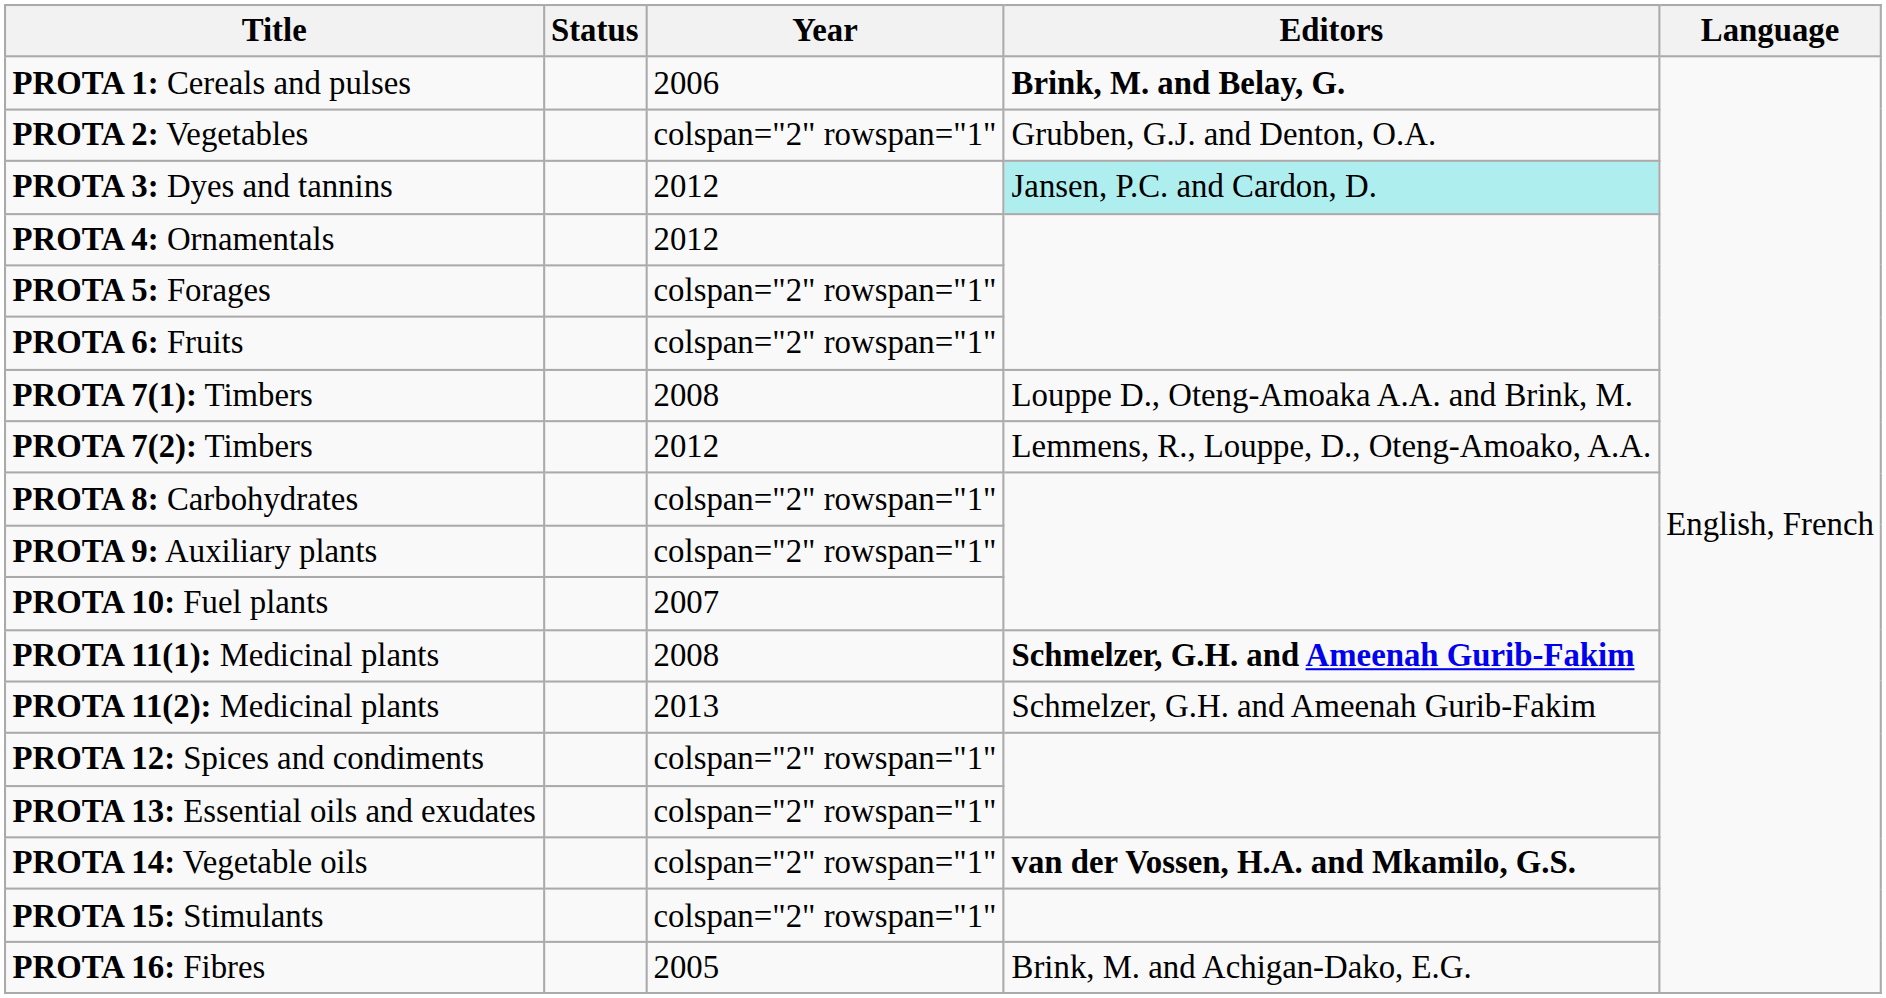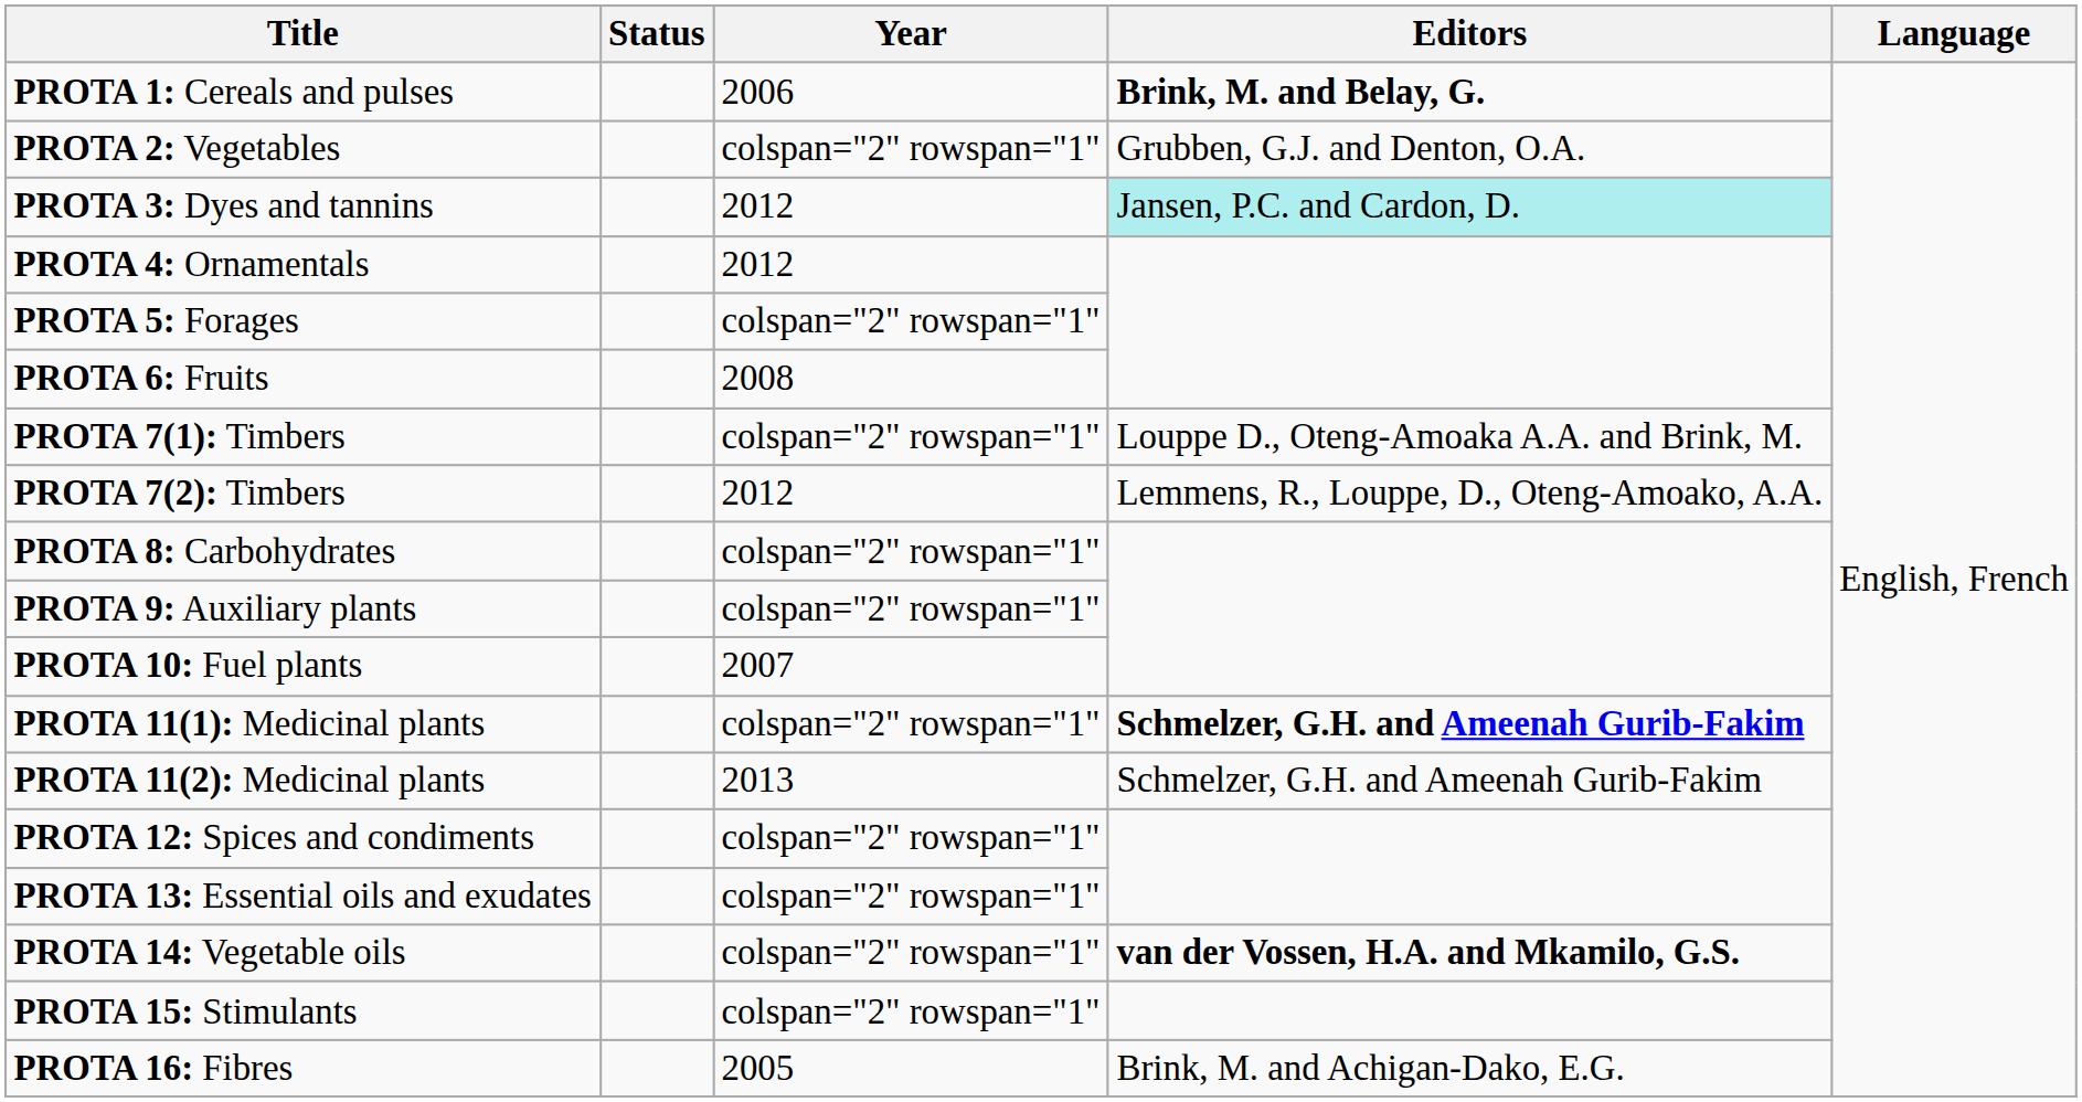PROTA 6: Fruits | Year: colspan="2" rowspan="1" -> 2008
PROTA 7(1): Timbers | Year: 2008 -> colspan="2" rowspan="1"
PROTA 11(1): Medicinal plants | Year: 2008 -> colspan="2" rowspan="1"
